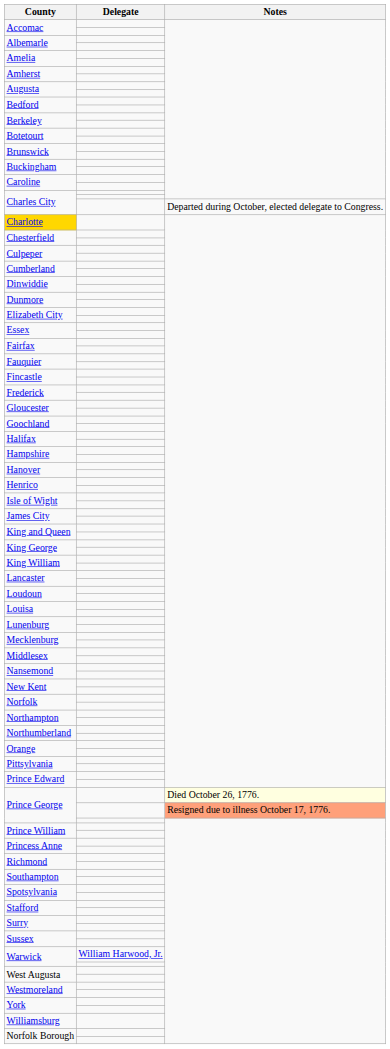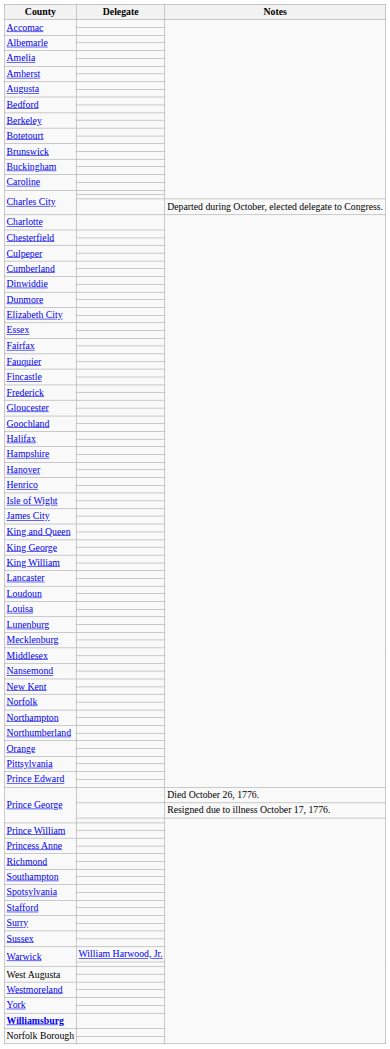Charlotte | County: gold background -> no background
Prince George / Died October 26, 1776. | Notes: lightyellow background -> no background
Prince George / Resigned due to illness October 17, 1776. | Notes: lightsalmon background -> no background
Williamsburg | County: normal -> bold
